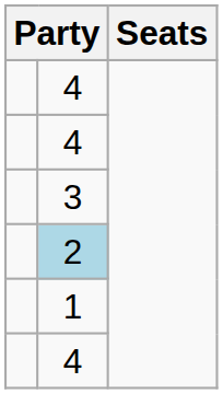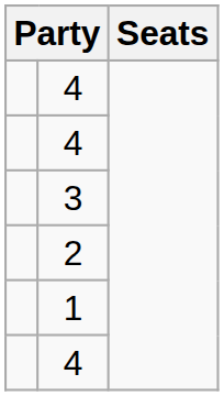2 | column 2: lightblue background -> no background
